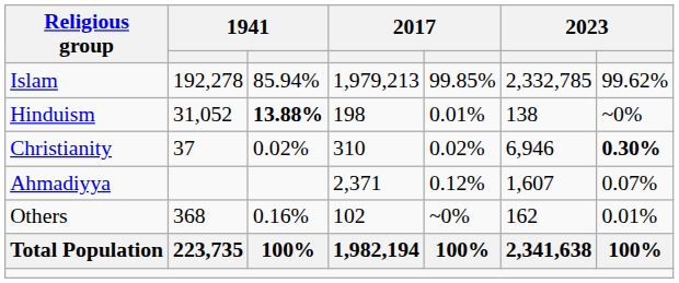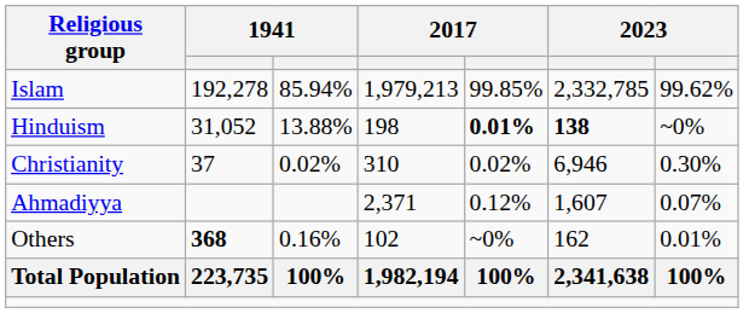Hinduism | column 3: bold -> normal
Hinduism | column 5: normal -> bold
Hinduism | column 6: normal -> bold
Christianity | column 7: bold -> normal
Others | column 2: normal -> bold
